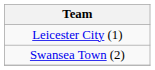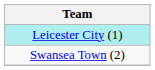row 2 | column 1: no background -> paleturquoise background
